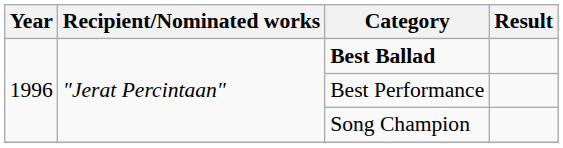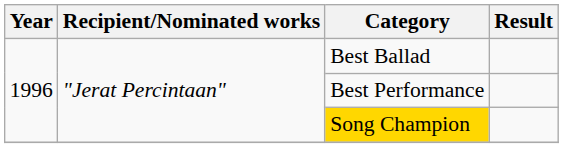Best Ballad | Category: bold -> normal
Song Champion | Category: no background -> gold background
